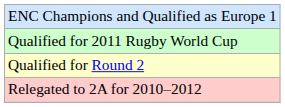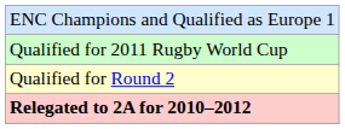row 4 | column 1: normal -> bold
